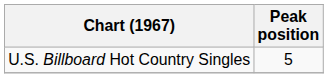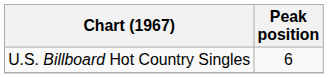U.S. Billboard Hot Country Singles | Peak position: 5 -> 6
